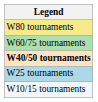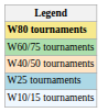row 2 | column 1: normal -> bold
row 4 | column 1: bold -> normal
